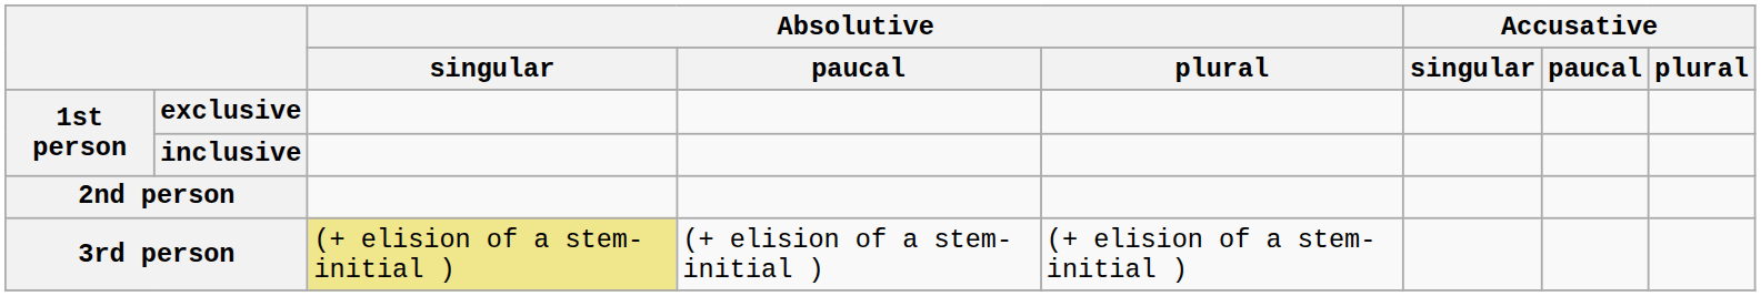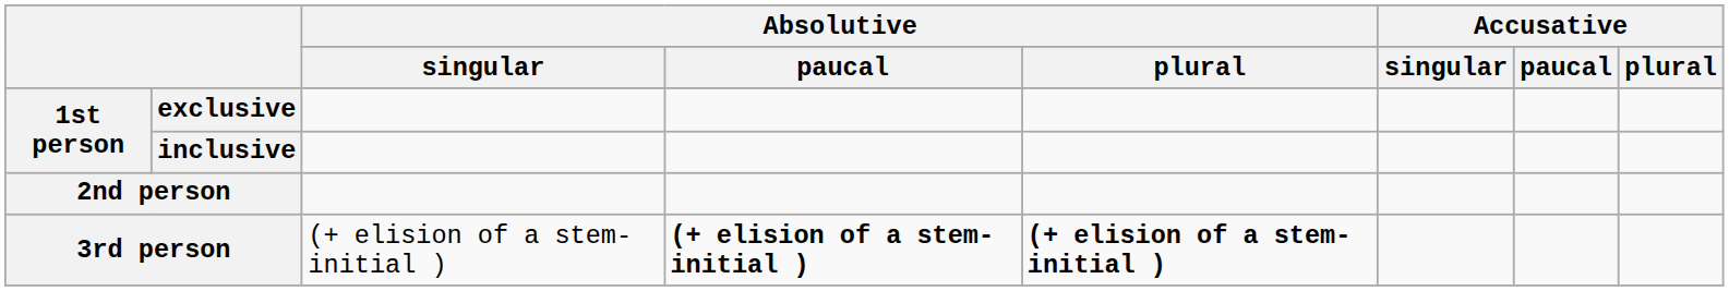3rd person | Absolutive / singular: khaki background -> no background
3rd person | Absolutive / paucal: normal -> bold
3rd person | Absolutive / plural: normal -> bold
